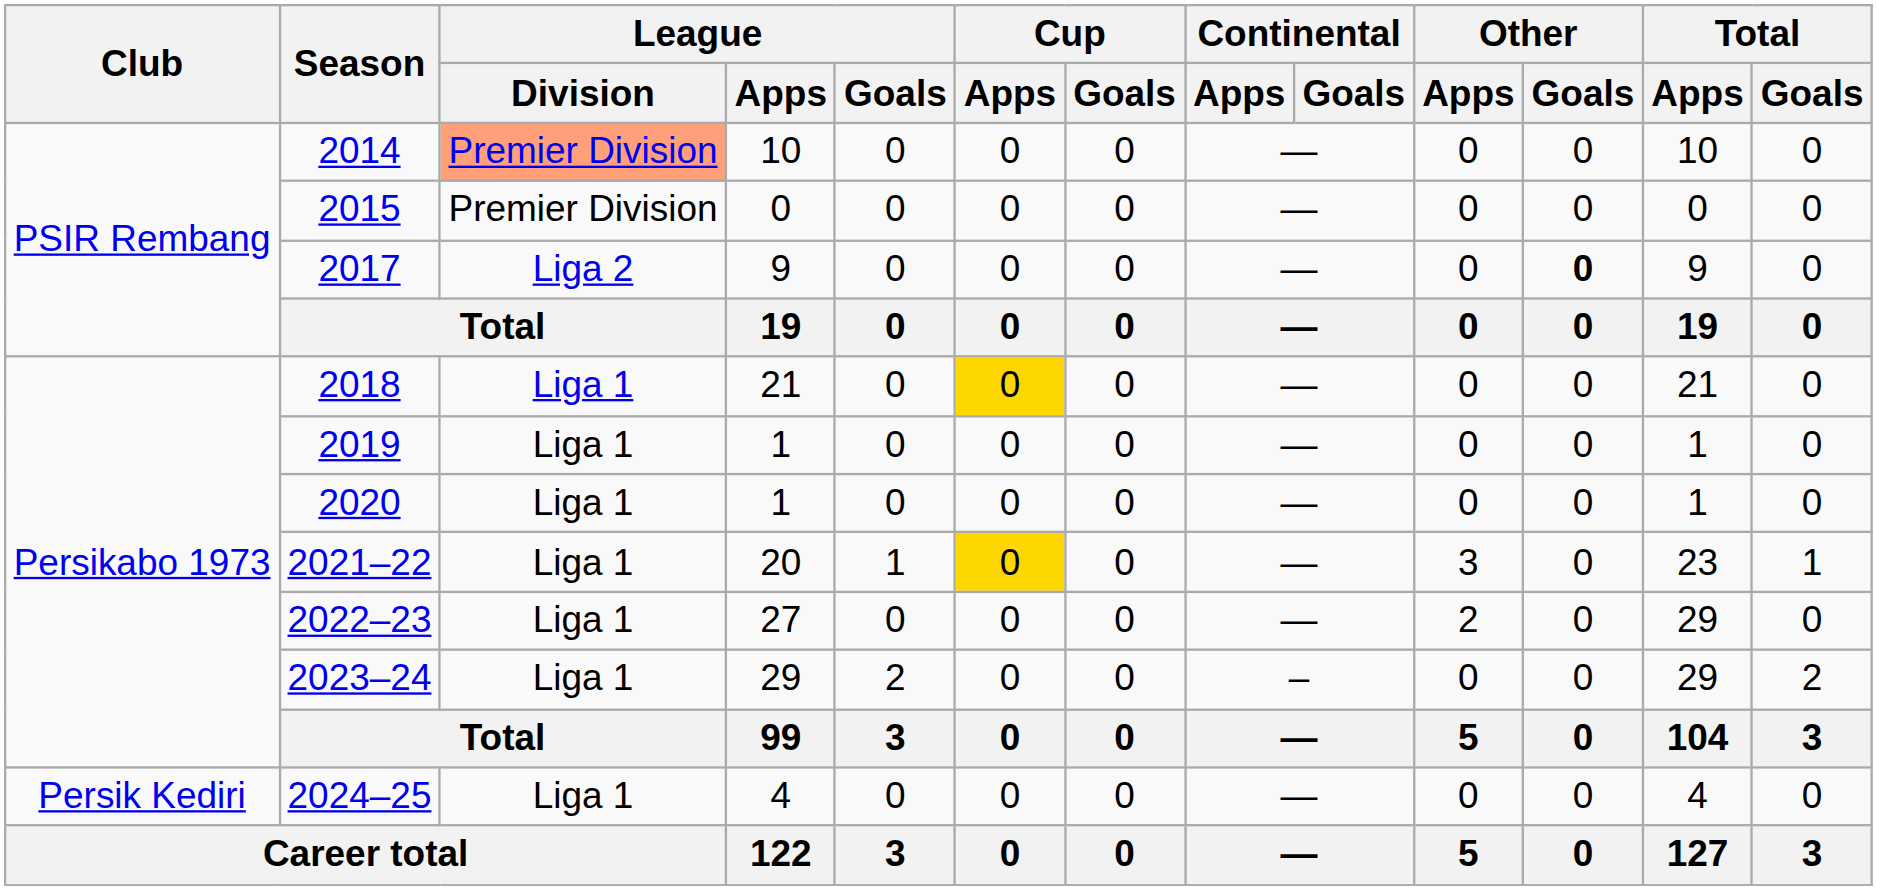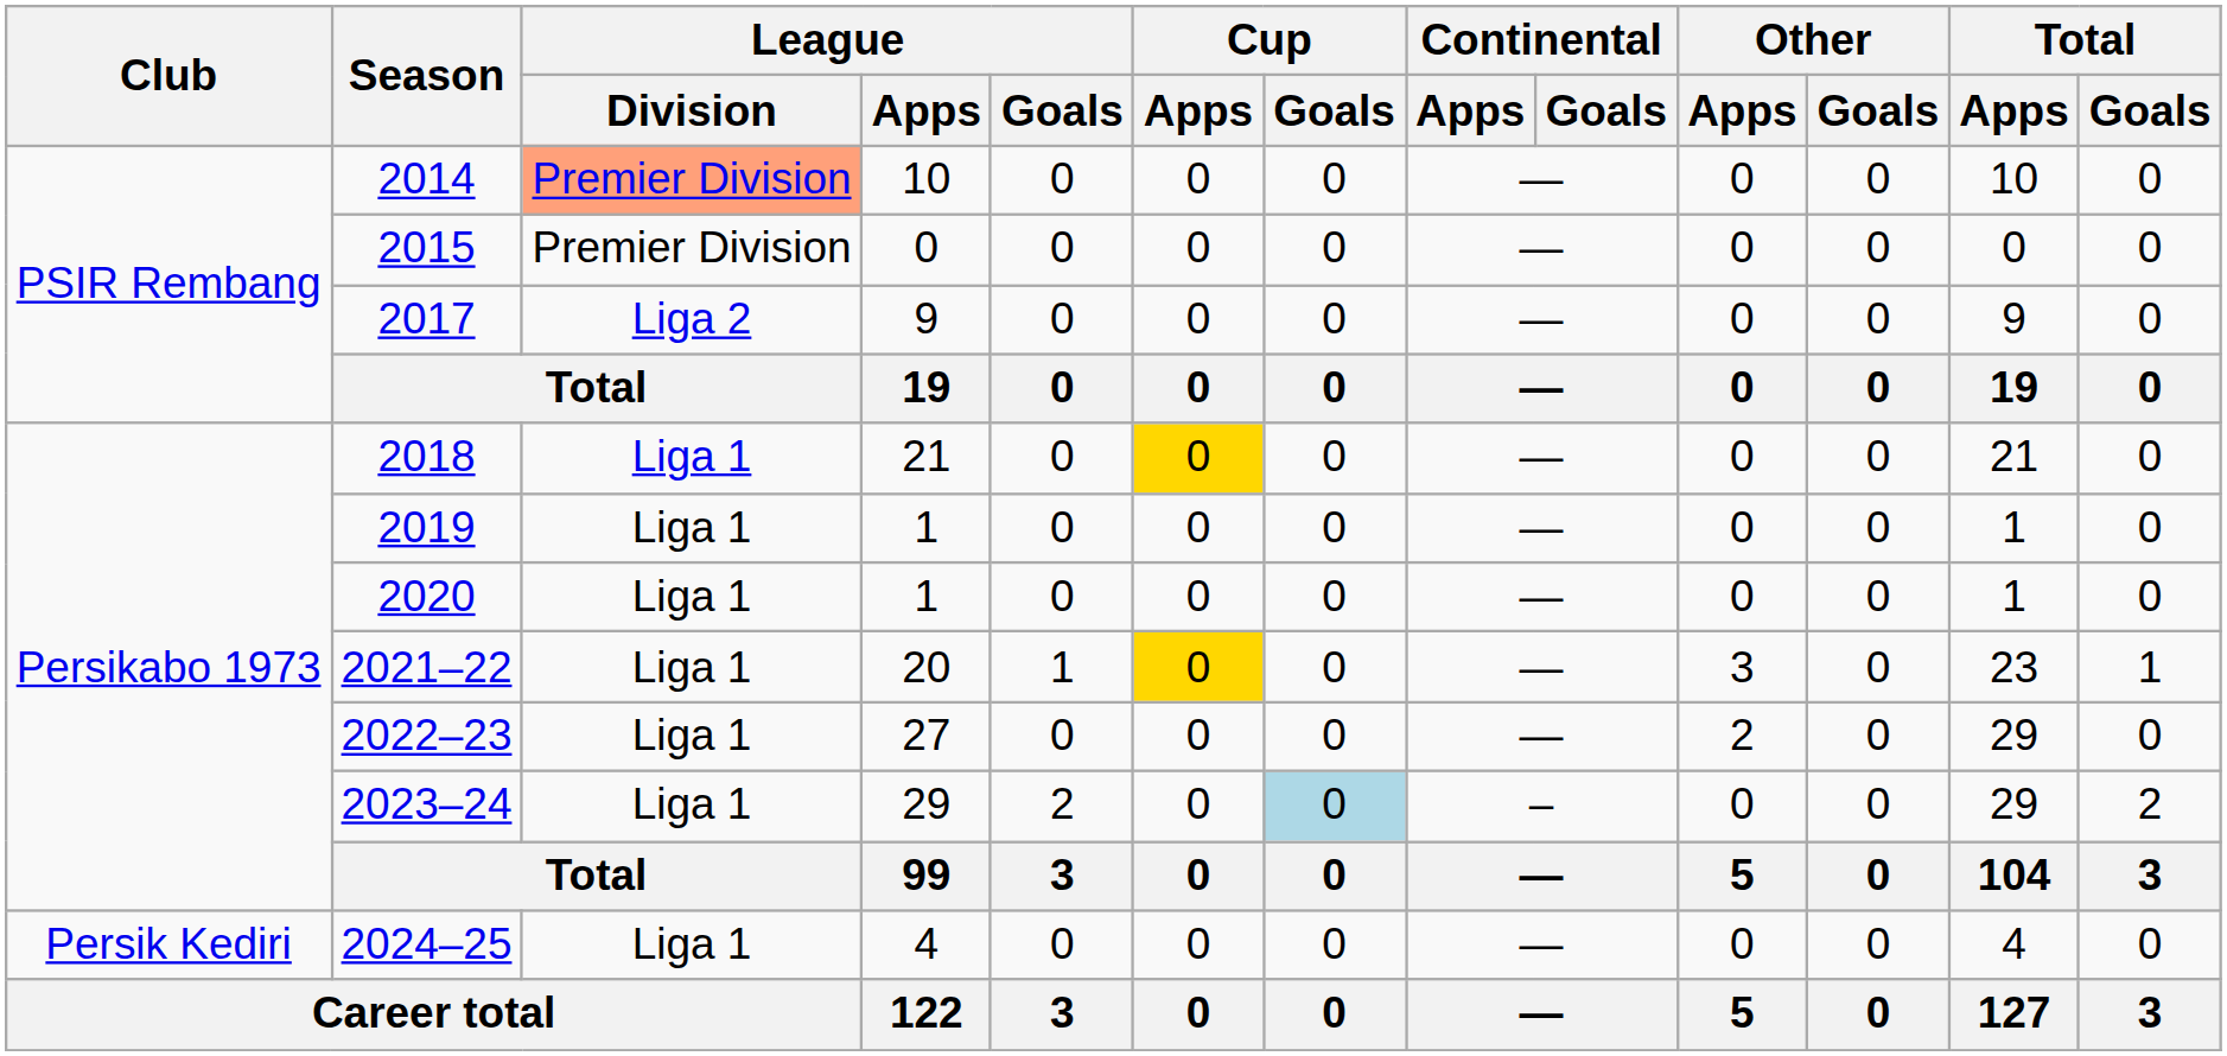2017 | Other / Goals: bold -> normal
2023–24 | Cup / Goals: no background -> lightblue background
